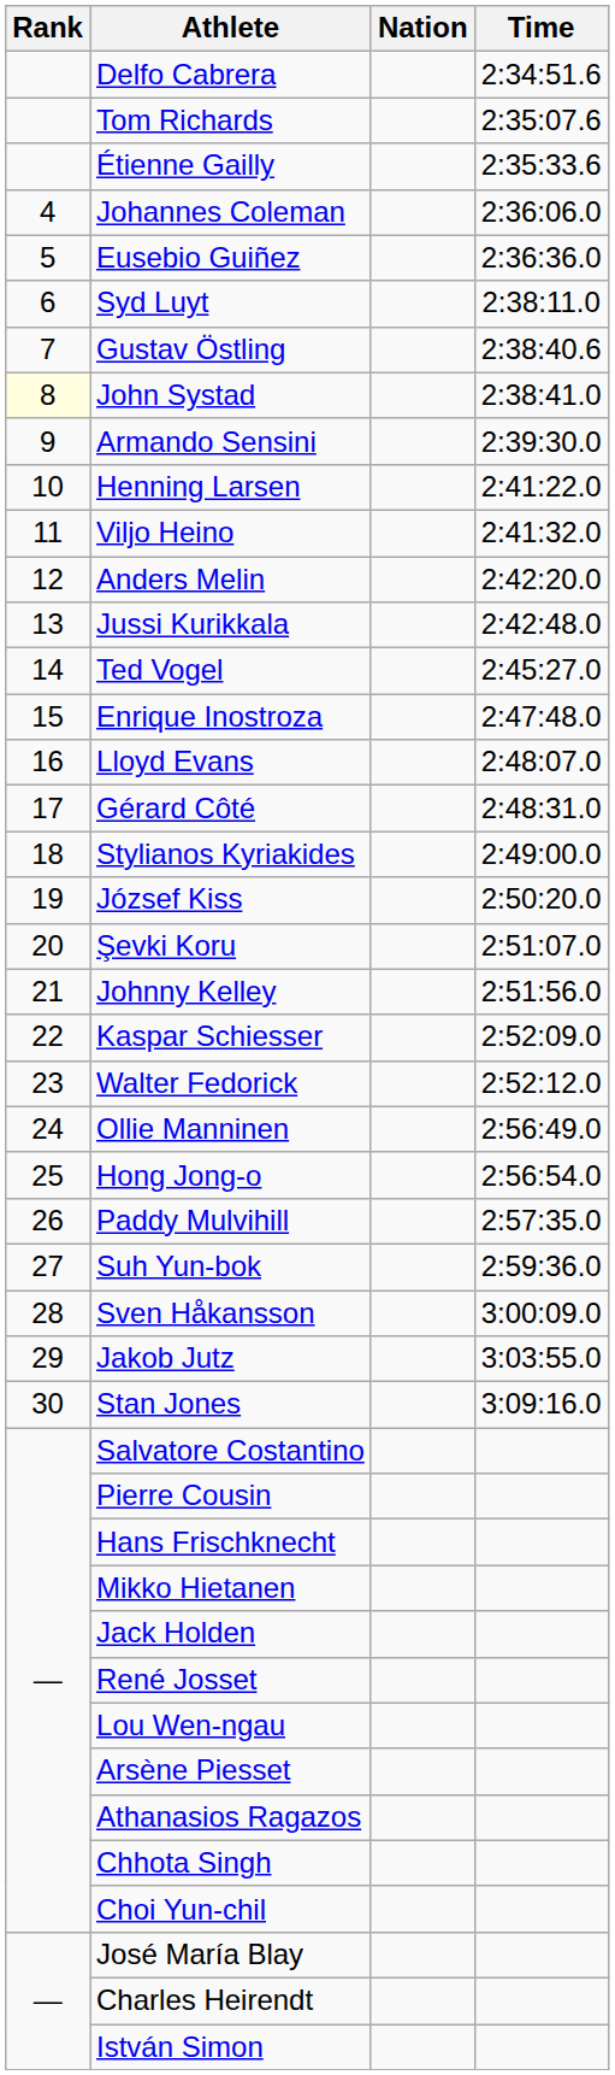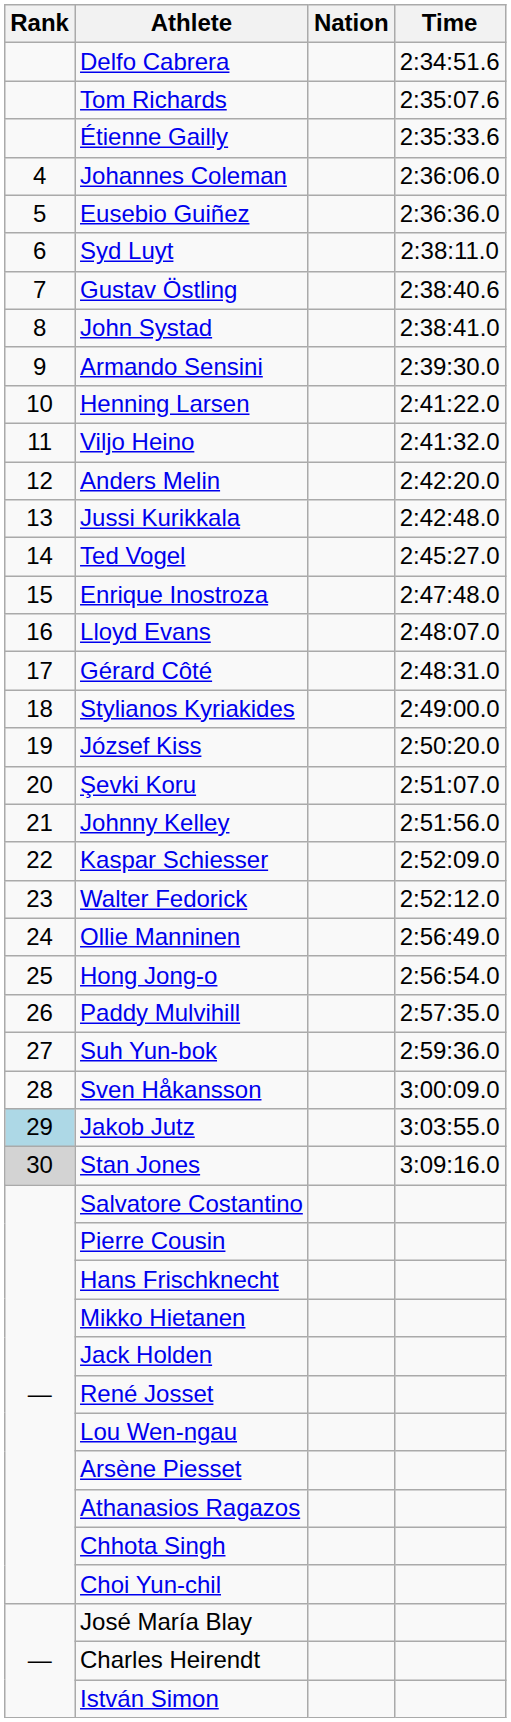John Systad | Rank: lightyellow background -> no background
Jakob Jutz | Rank: no background -> lightblue background
Stan Jones | Rank: no background -> lightgrey background
